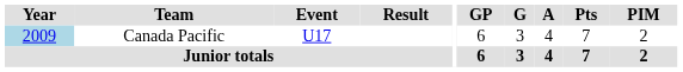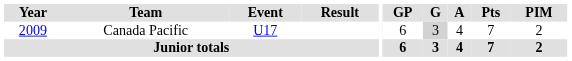Canada Pacific | Year: lightblue background -> no background
Canada Pacific | G: no background -> lightgrey background
